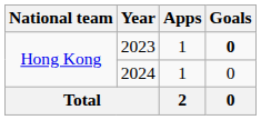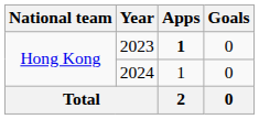2023 | Apps: normal -> bold
2023 | Goals: bold -> normal
